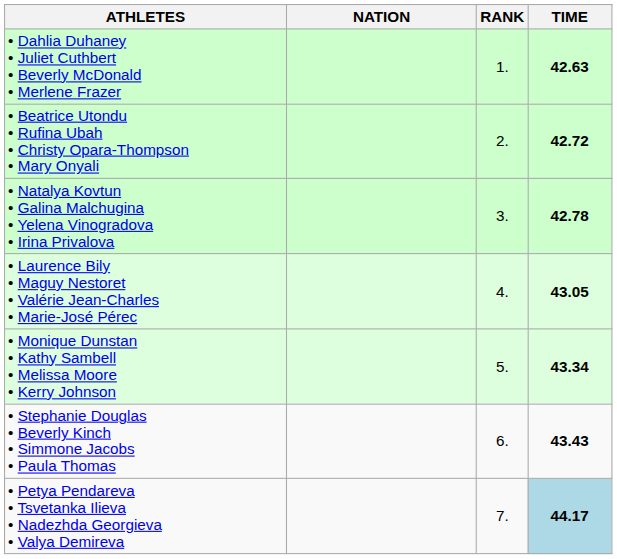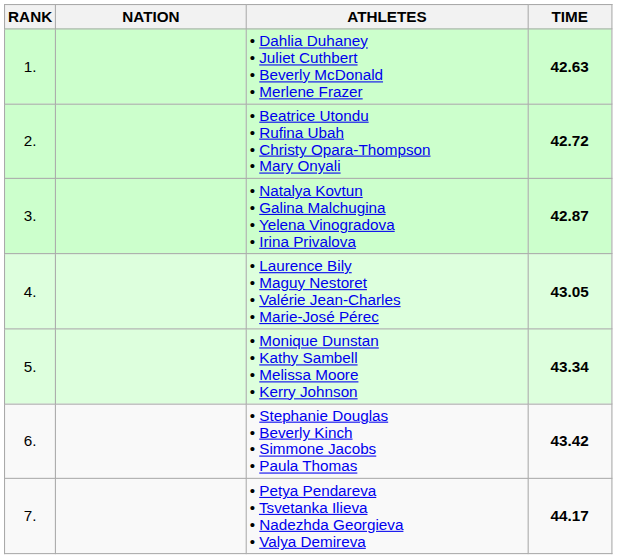columns swapped: RANK <-> ATHLETES
row 4 | TIME: 42.78 -> 42.87
row 7 | TIME: 43.43 -> 43.42
row 8 | TIME: lightblue background -> no background
